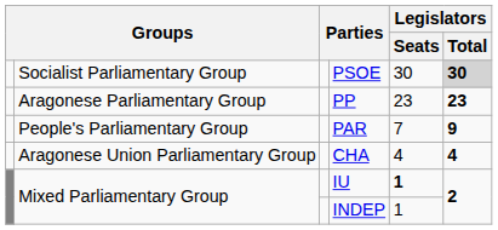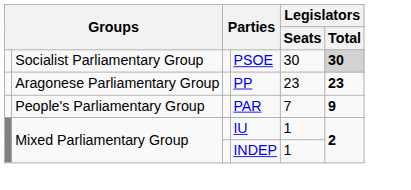- row: Aragonese Union Parliamentary Group | CHA | 4 | 4
IU | Legislators / Seats: bold -> normal
